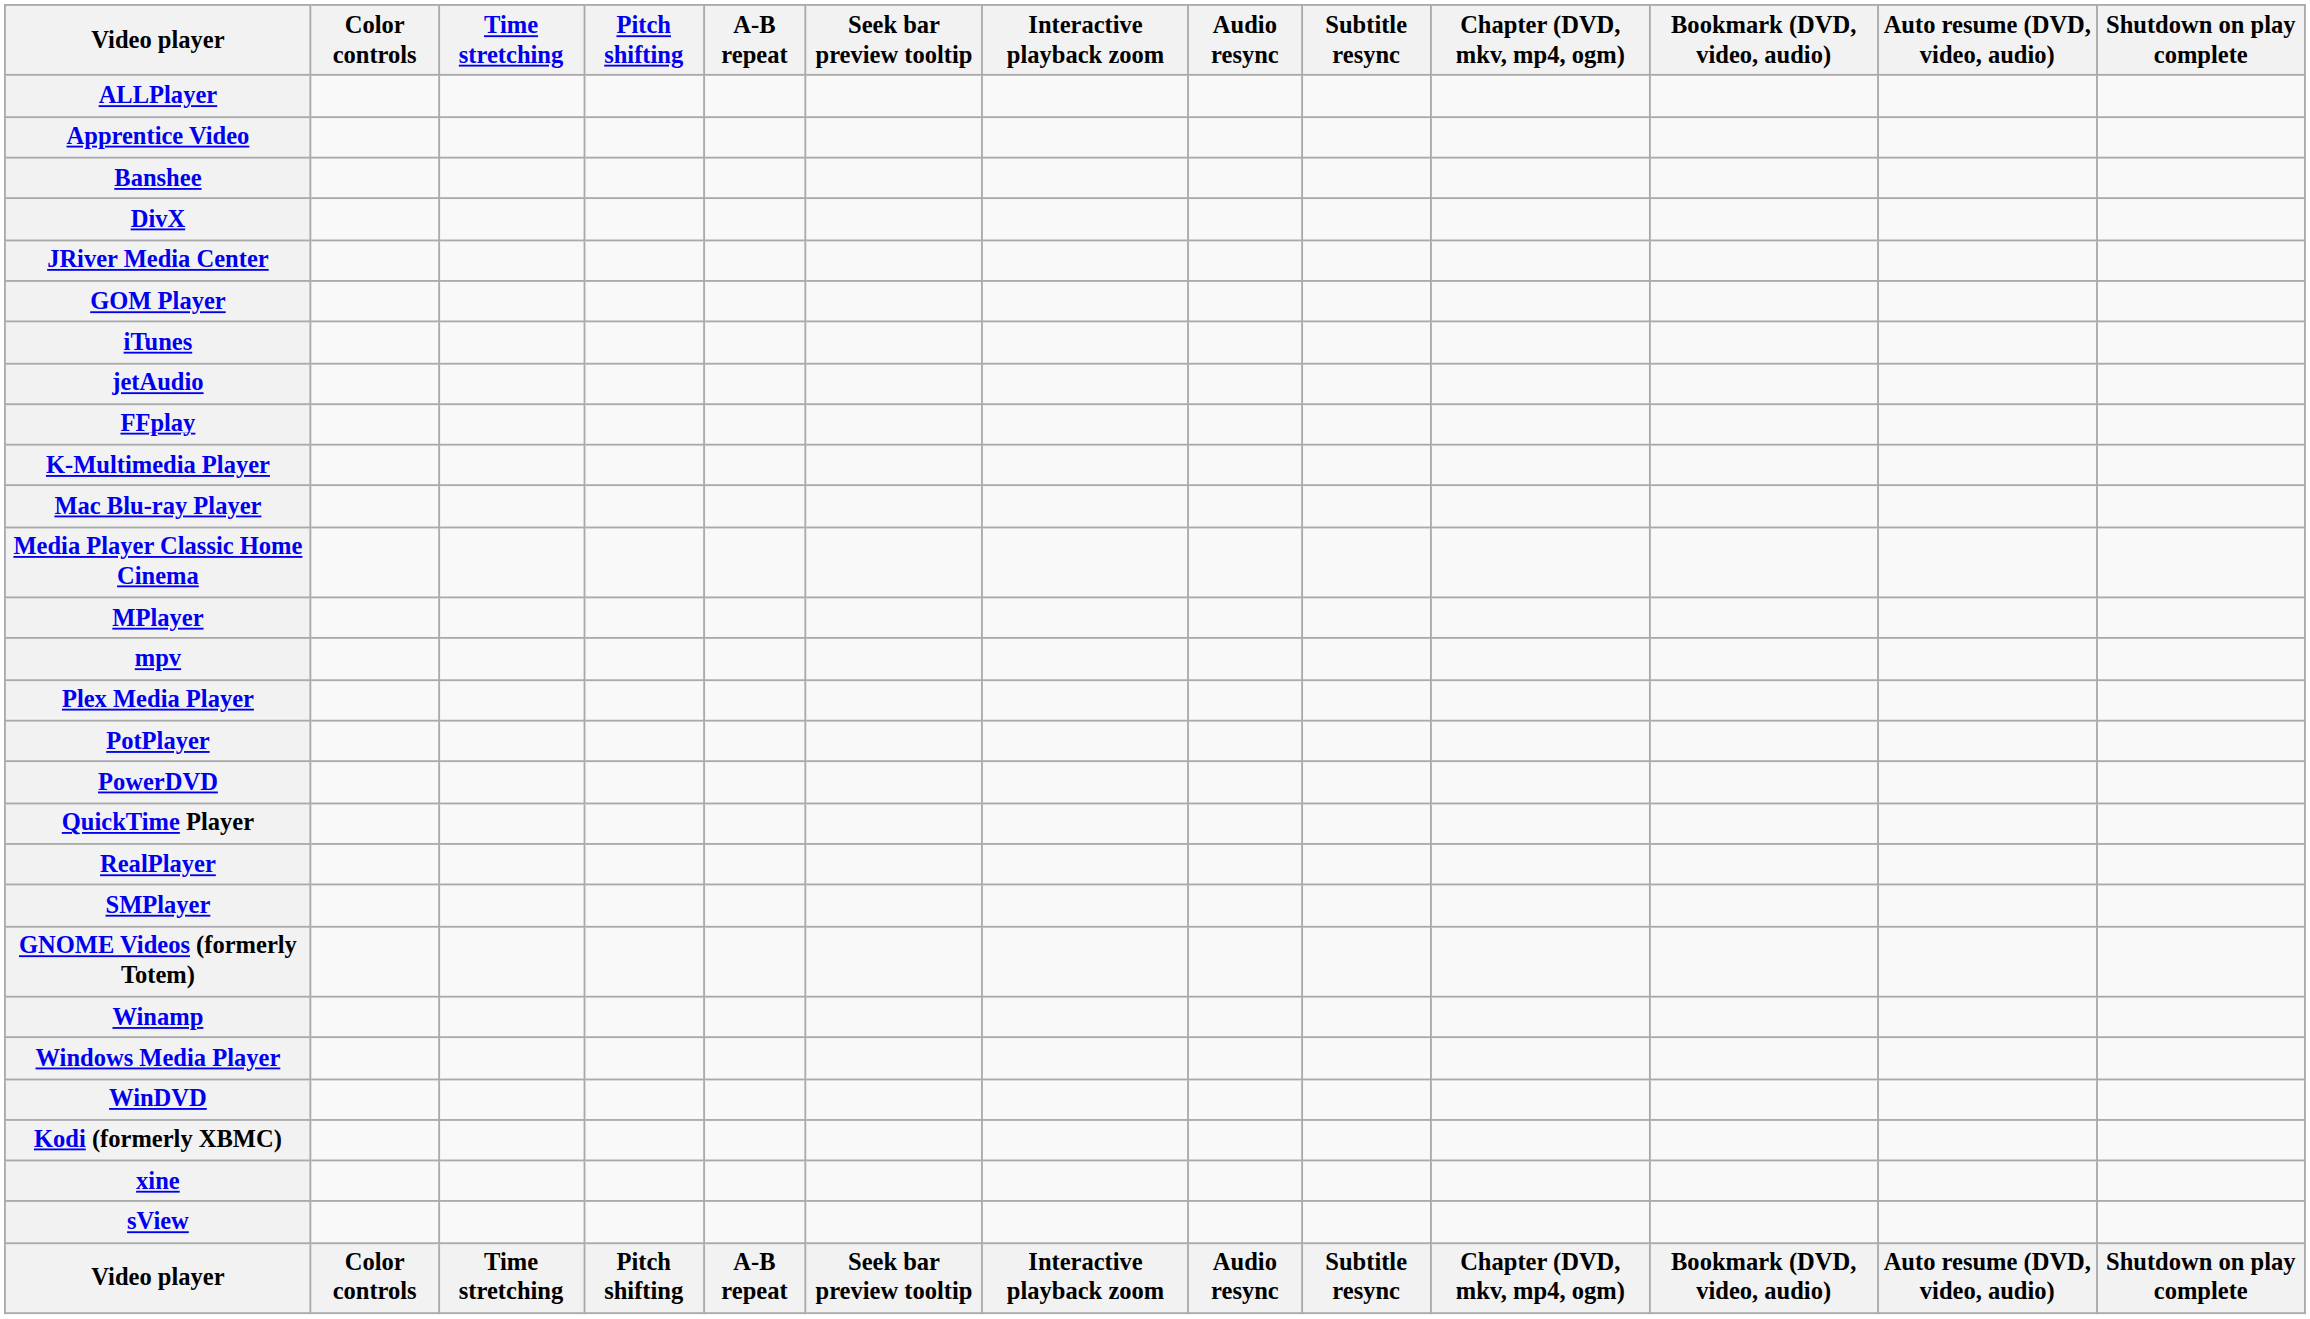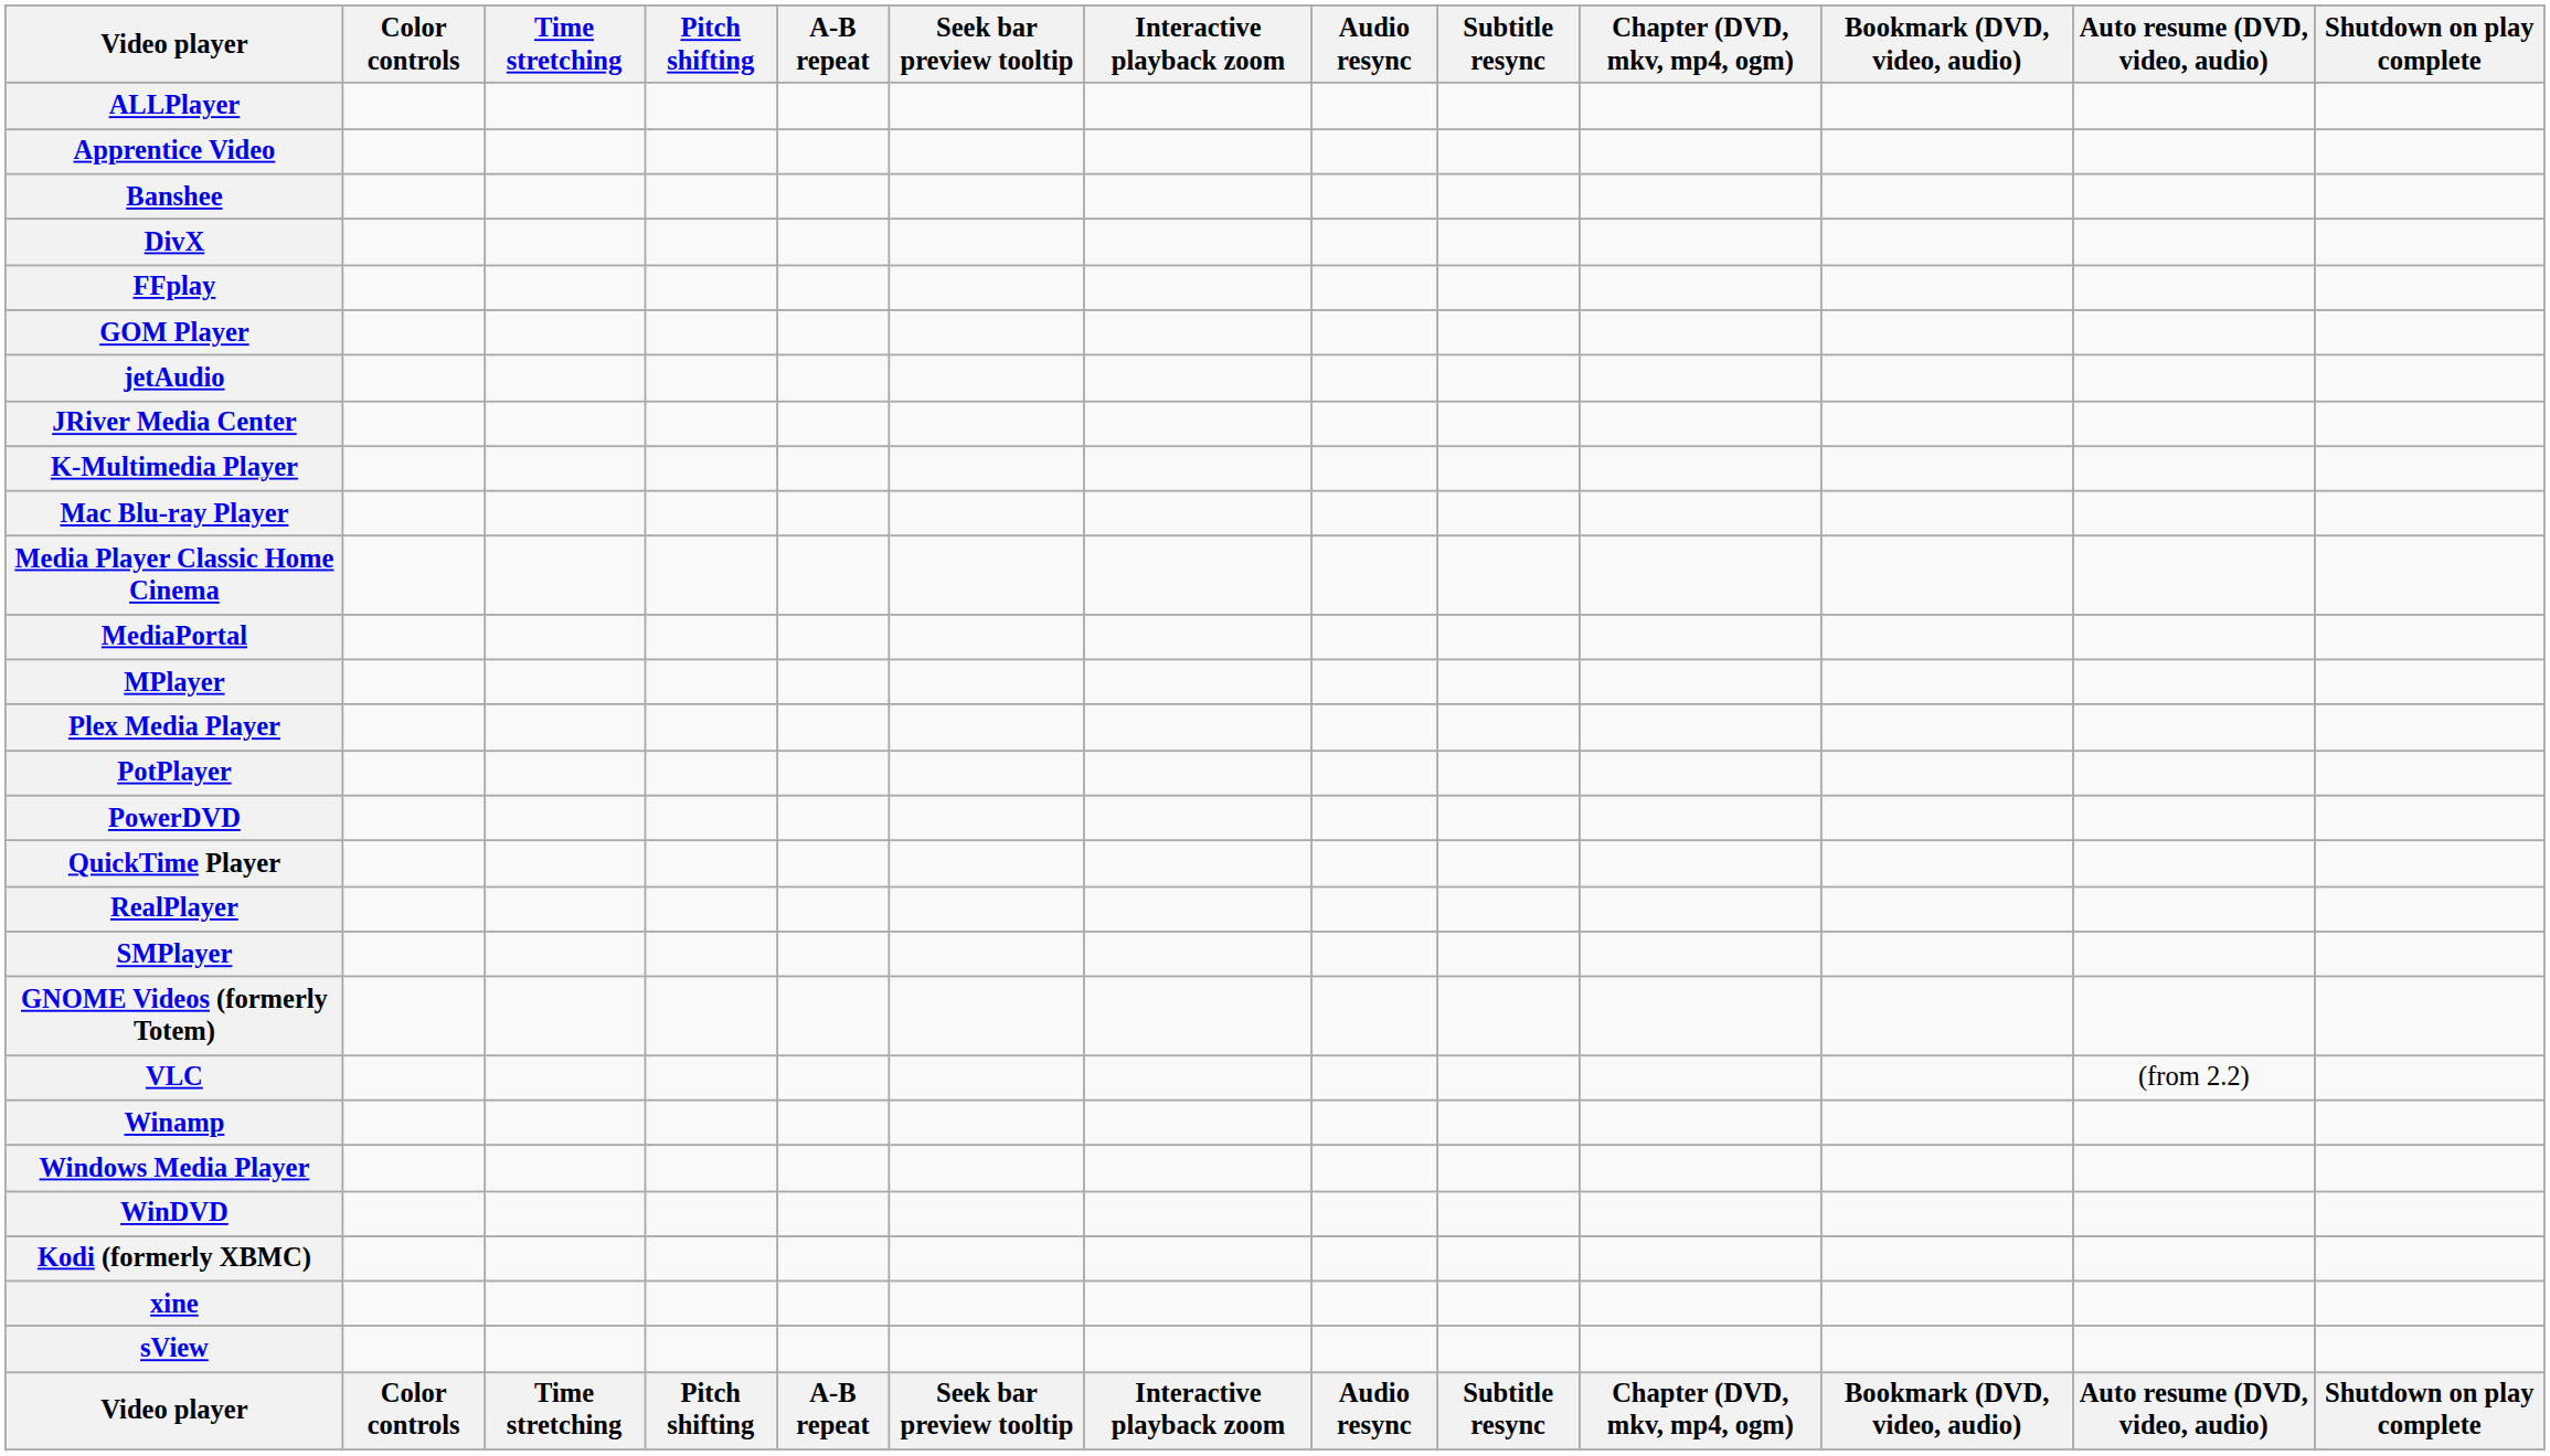rows swapped: FFplay <-> JRiver Media Center
- row: iTunes
+ row: MediaPortal
- row: mpv
+ row: VLC | (from 2.2)
